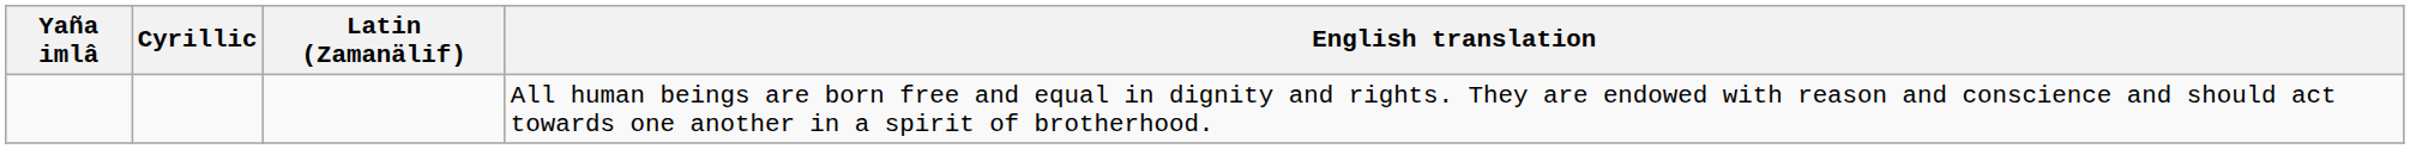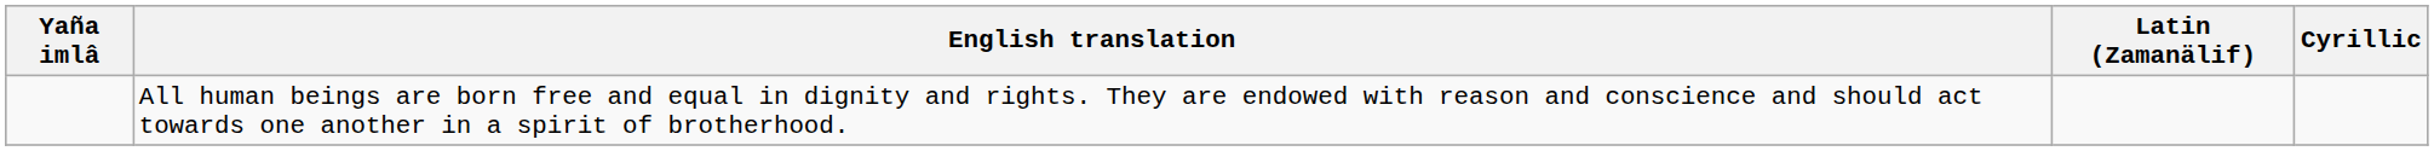columns swapped: Cyrillic <-> English translation
